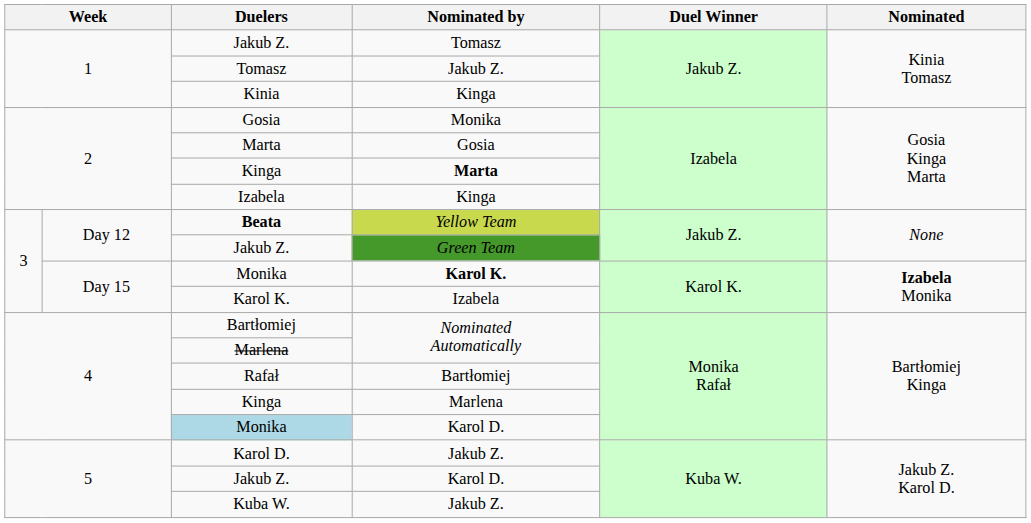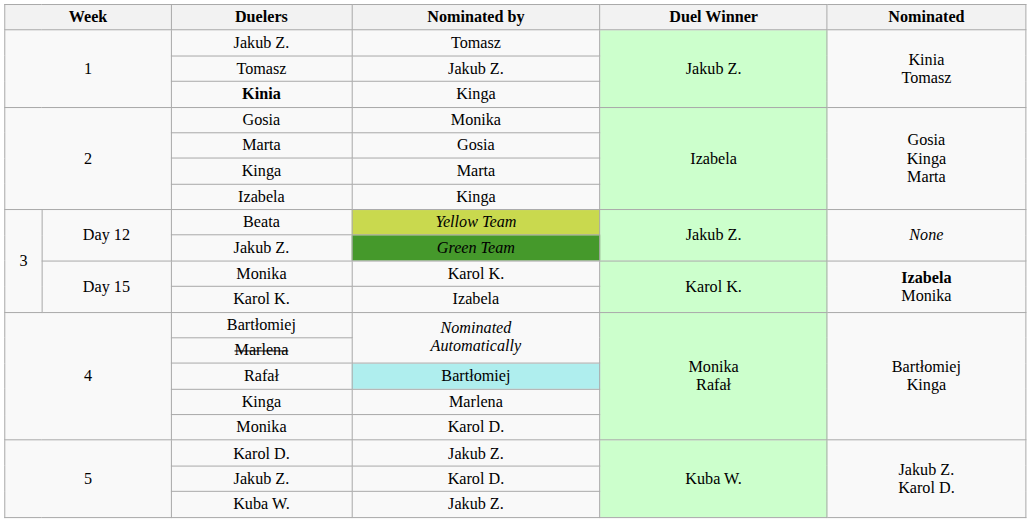Kinia | Duelers: normal -> bold
Kinga / Marta | Nominated by: bold -> normal
Beata | Duelers: bold -> normal
Monika / Karol K. | Nominated by: bold -> normal
Rafał | Nominated by: no background -> paleturquoise background
Monika / Karol D. | Duelers: lightblue background -> no background
